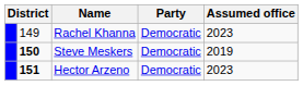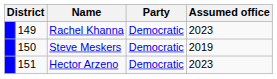Steve Meskers | column 2: bold -> normal
Hector Arzeno | column 2: bold -> normal
